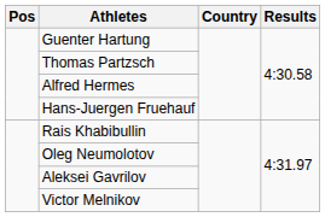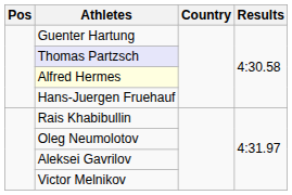Thomas Partzsch | Athletes: no background -> lavender background
Alfred Hermes | Athletes: no background -> lightyellow background
